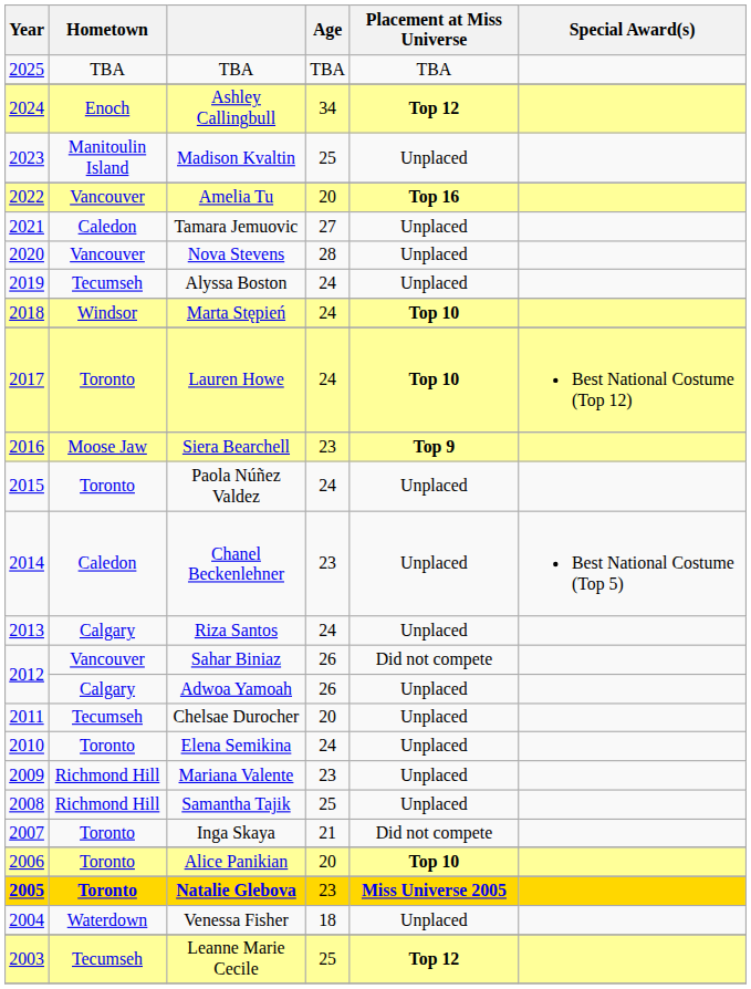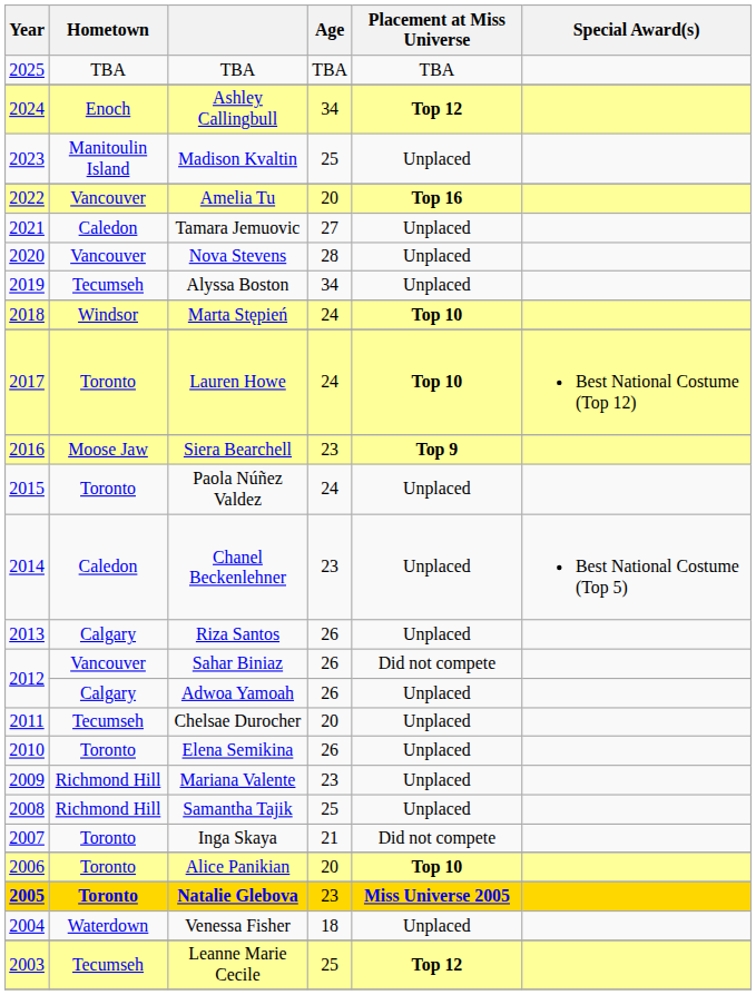Alyssa Boston | Age: 24 -> 34
Riza Santos | Age: 24 -> 26
Elena Semikina | Age: 24 -> 26
